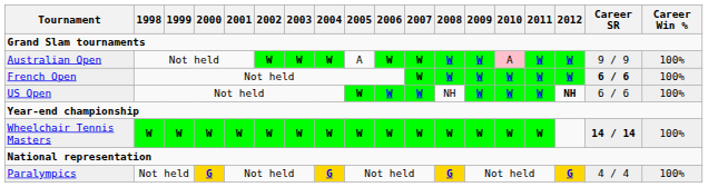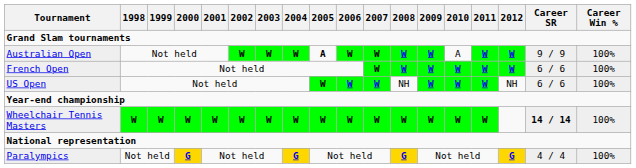Australian Open | 2005: normal -> bold
Australian Open | 2010: pink background -> no background
French Open | Career SR: bold -> normal
US Open | 2012: bold -> normal
